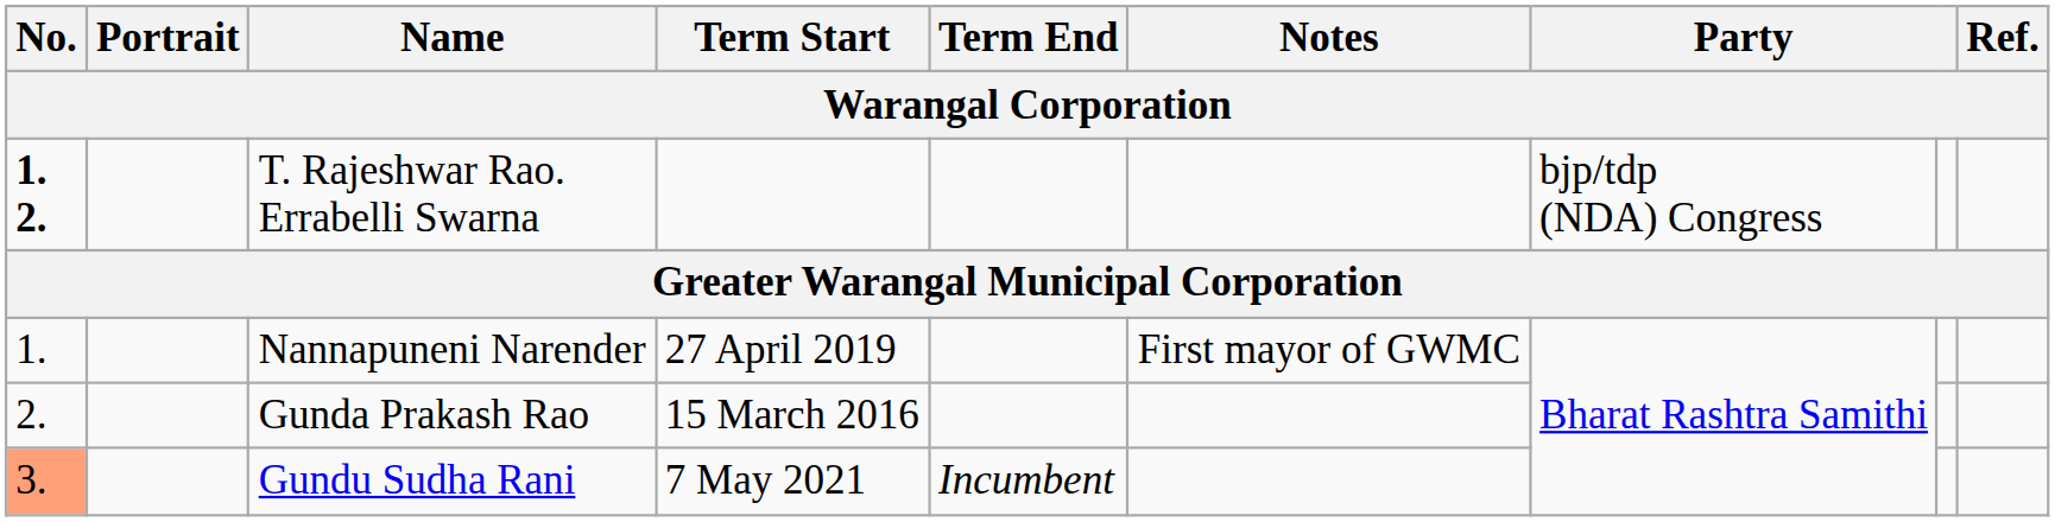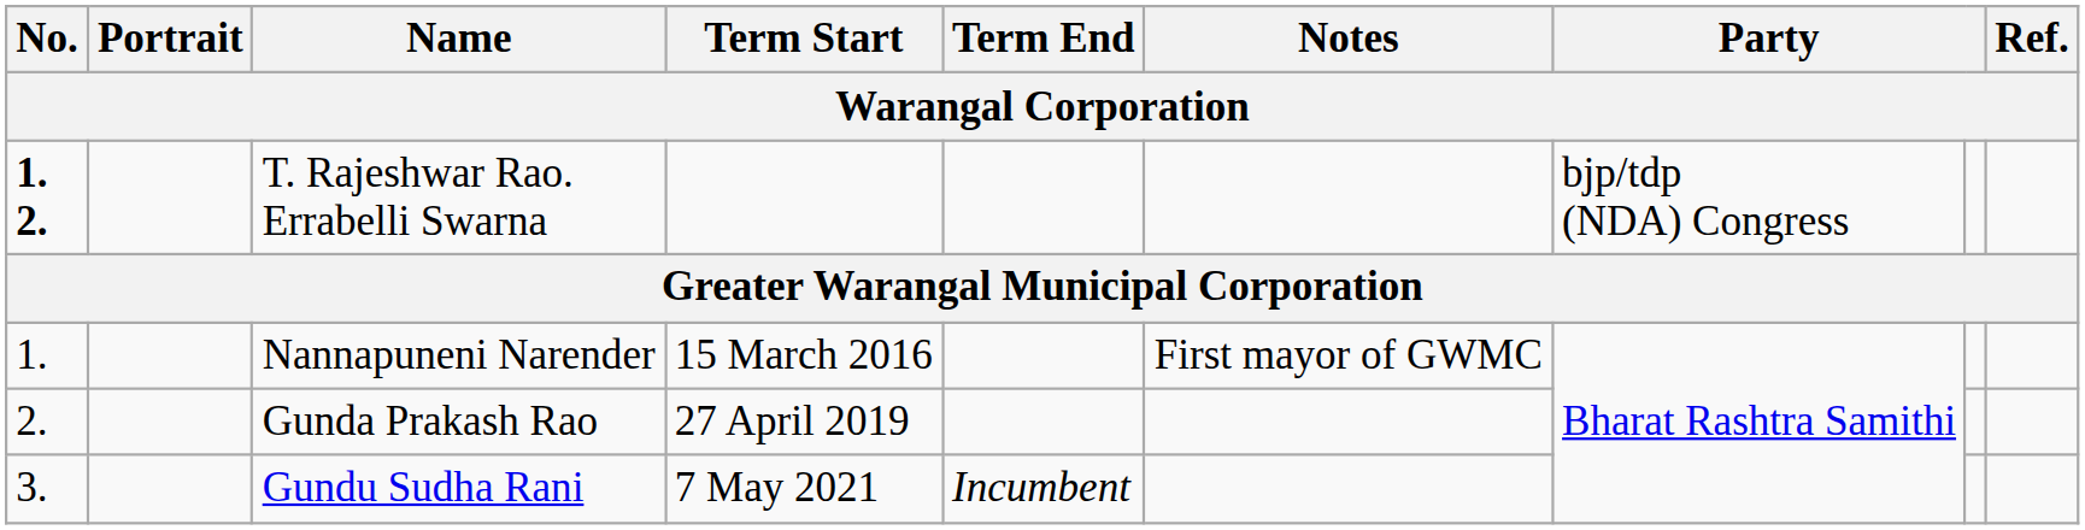Nannapuneni Narender | Term Start: 27 April 2019 -> 15 March 2016
Gunda Prakash Rao | Term Start: 15 March 2016 -> 27 April 2019
Gundu Sudha Rani | No.: lightsalmon background -> no background
